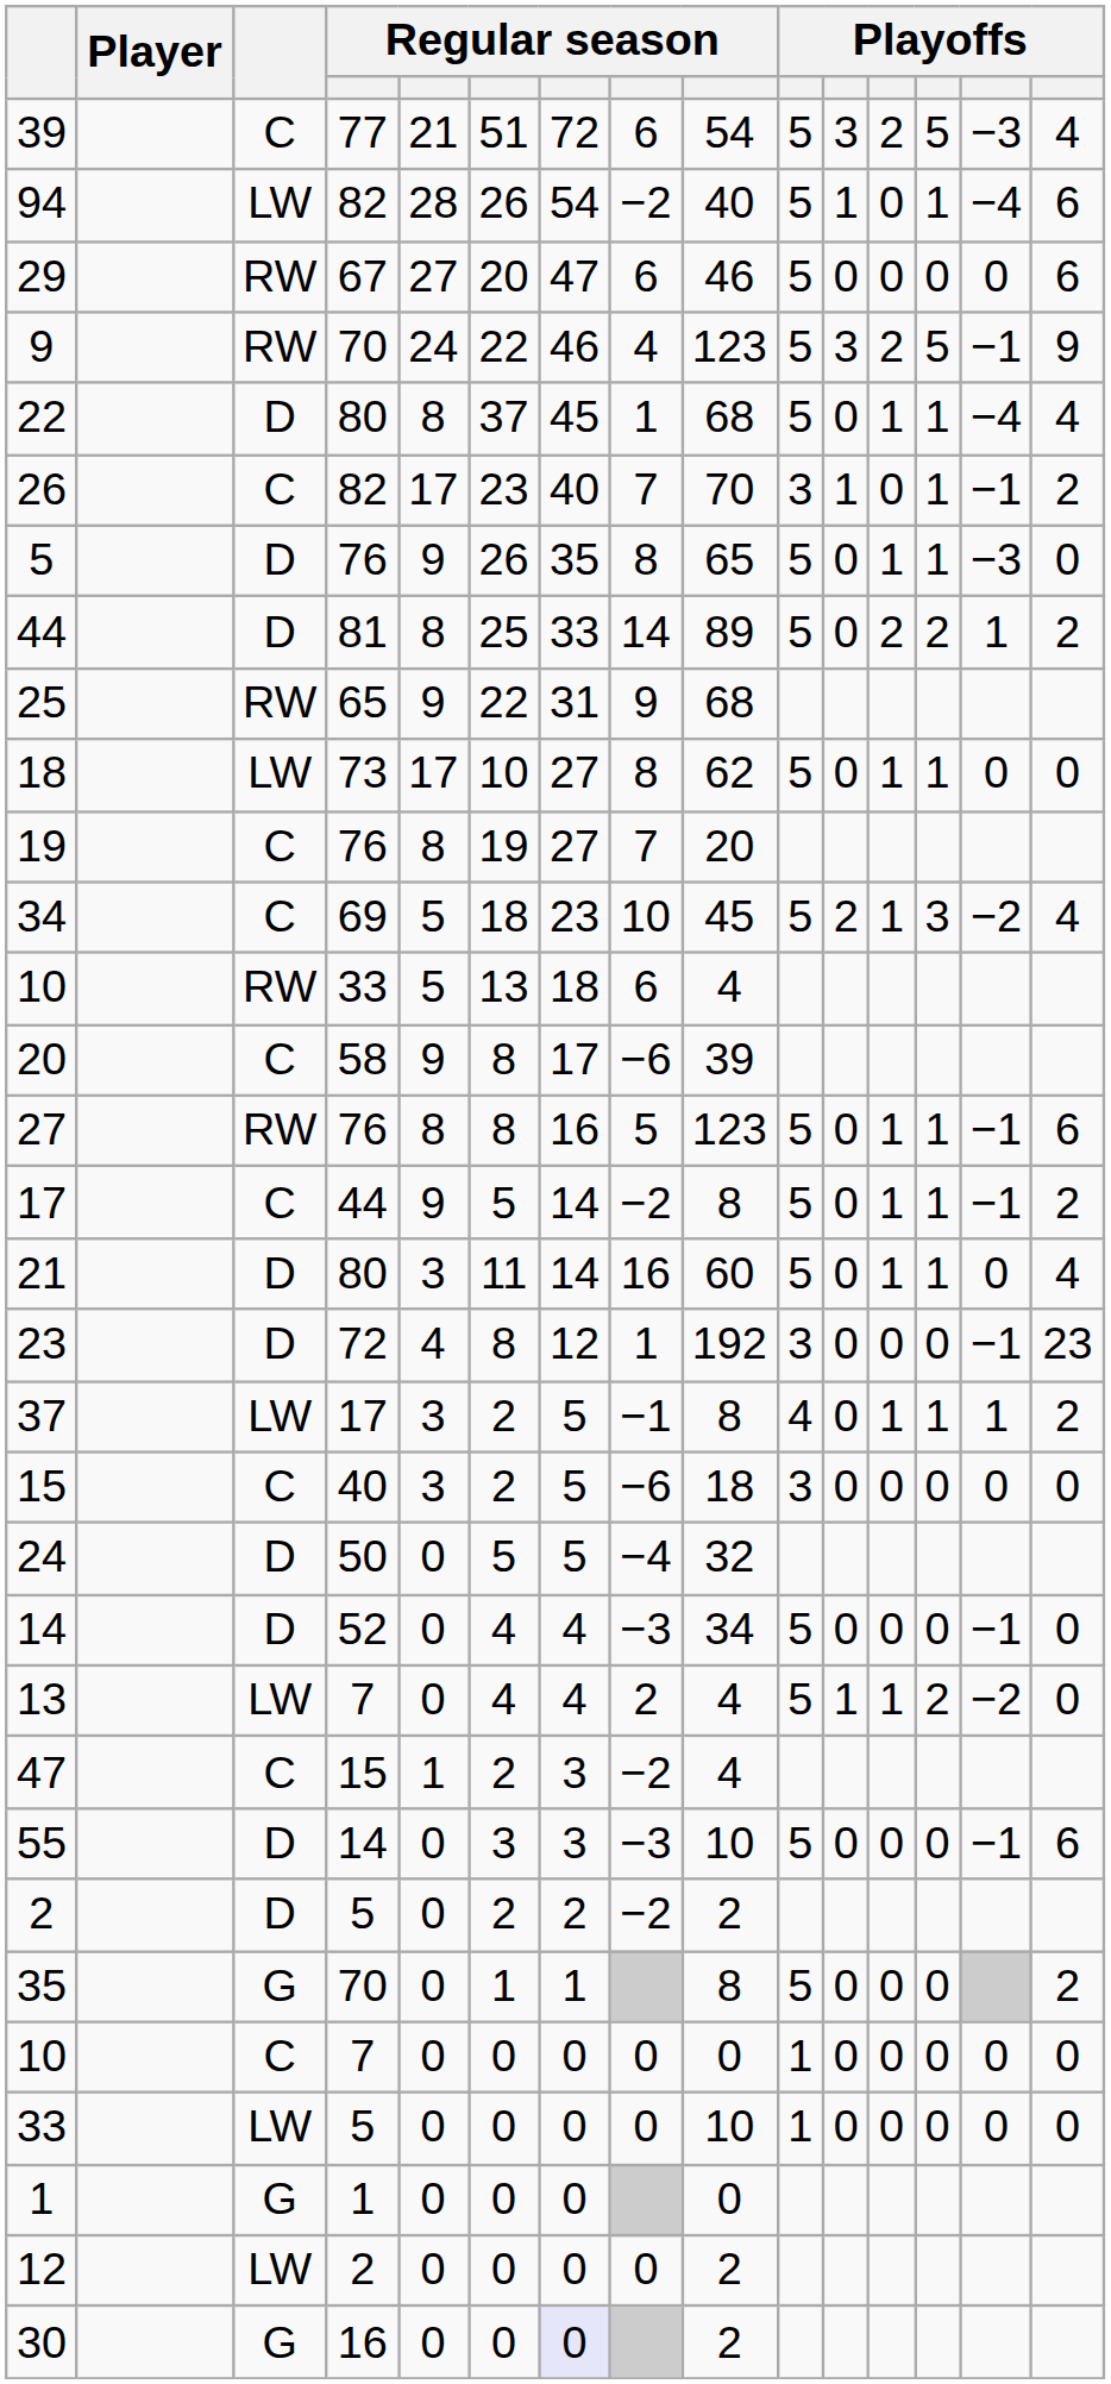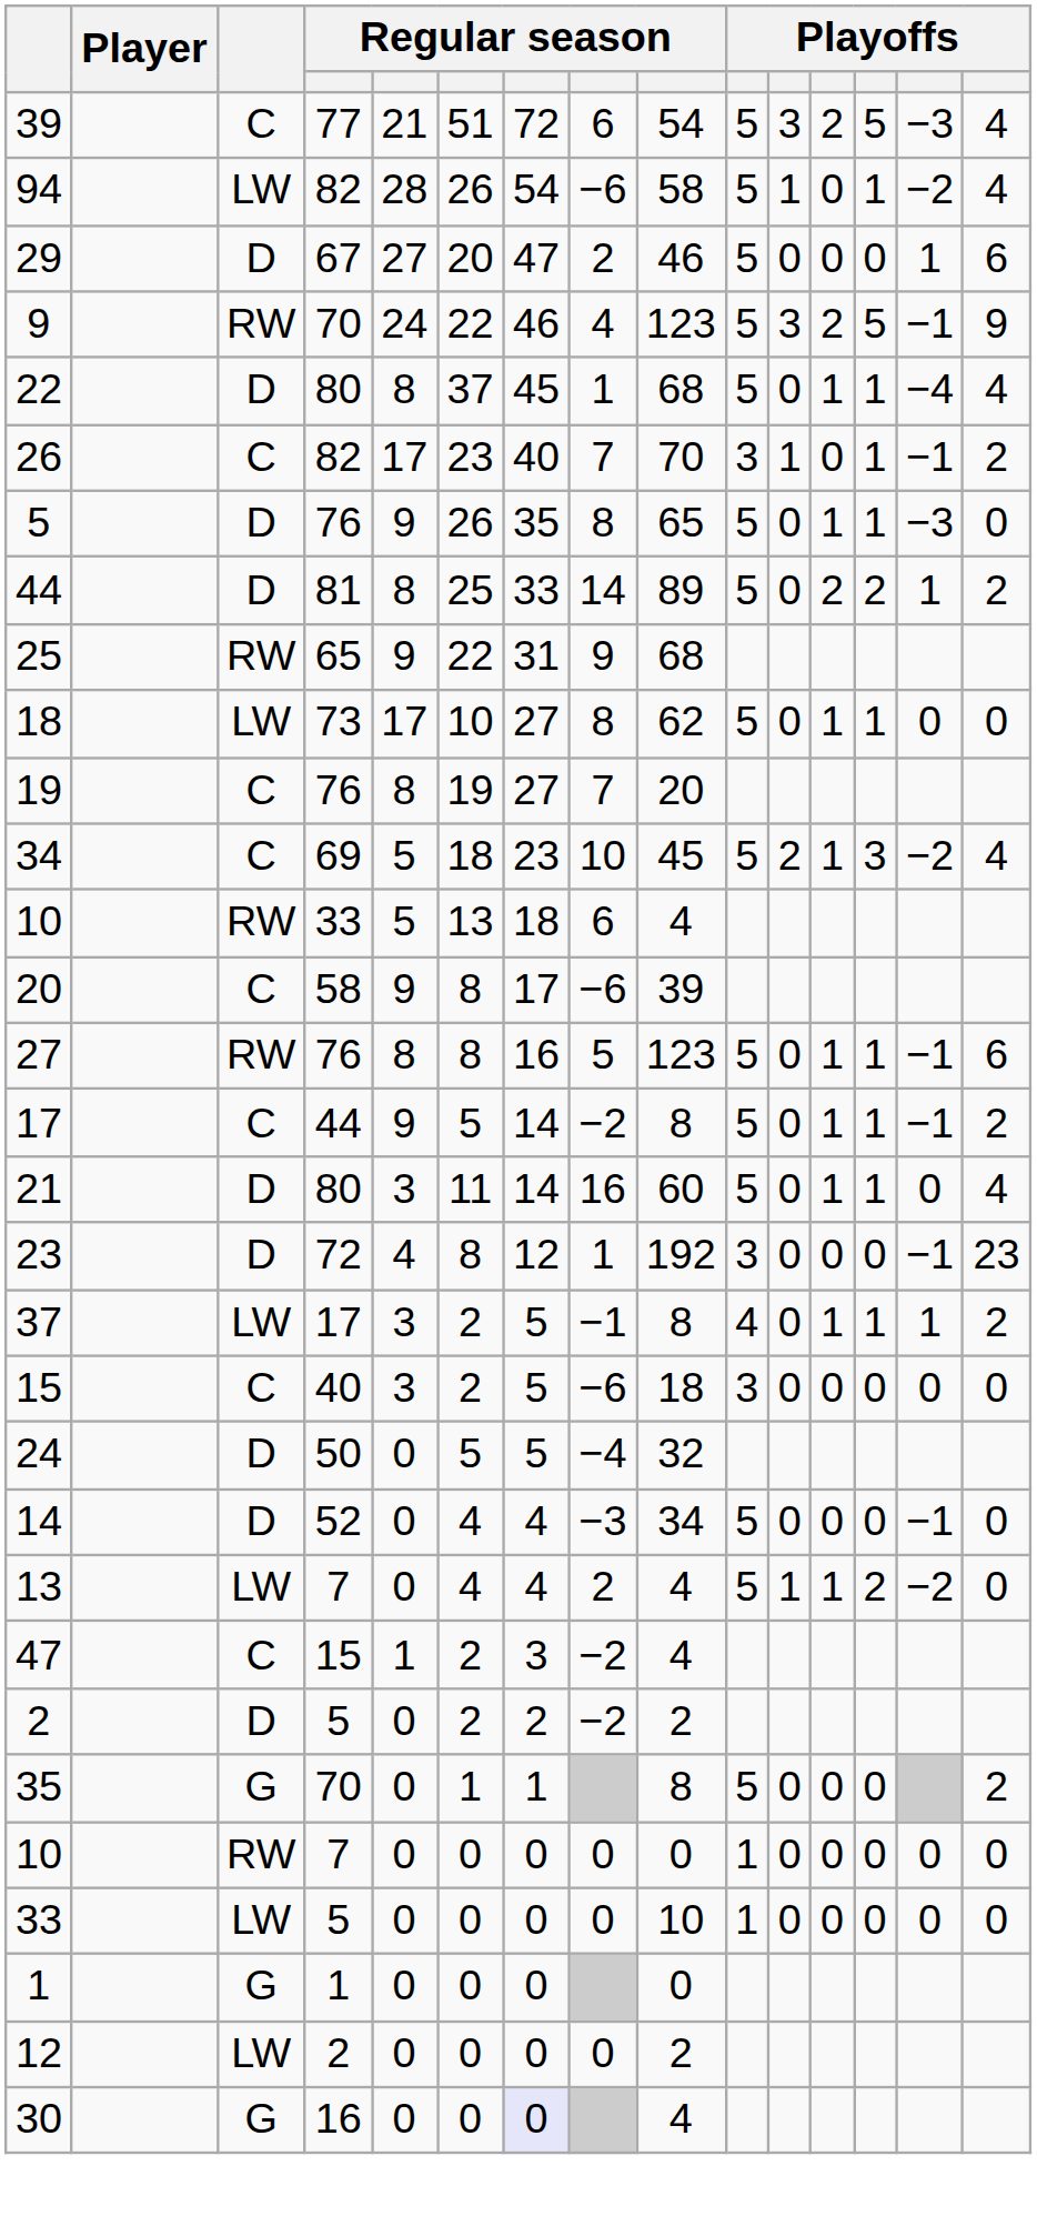94 | column 8: −2 -> −6
94 | column 9: 40 -> 58
94 | column 14: −4 -> −2
94 | column 15: 6 -> 4
29 | column 3: RW -> D
29 | column 8: 6 -> 2
29 | column 14: 0 -> 1
- row: 55 | D | 14 | 0 | 3 | 3 | −3 | 10 | 5 | 0 | 0 | 0 | −1 | 6
10 / 7 | column 3: C -> RW
30 | column 9: 2 -> 4
